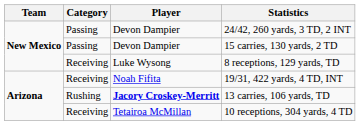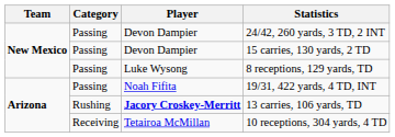8 receptions, 129 yards, TD | Category: Receiving -> Passing
19/31, 422 yards, 4 TD, INT | Category: Receiving -> Passing
